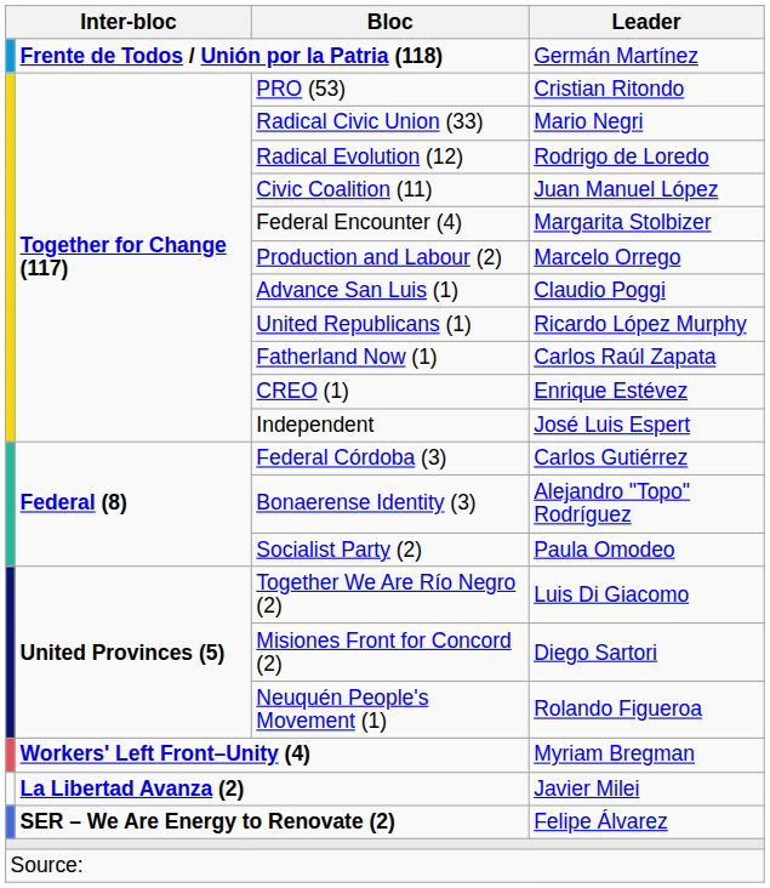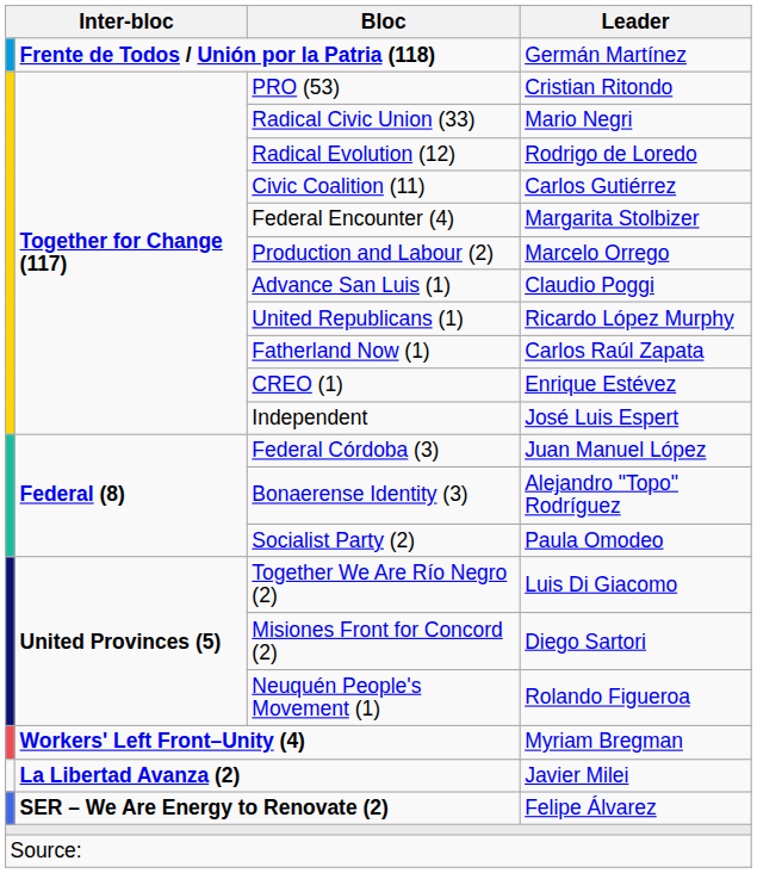Civic Coalition (11) | Leader: Juan Manuel López -> Carlos Gutiérrez
Federal Córdoba (3) | Leader: Carlos Gutiérrez -> Juan Manuel López
